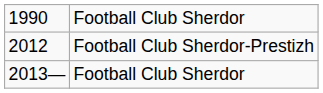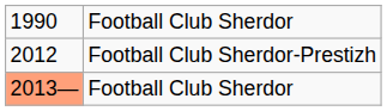row 3 | column 1: no background -> lightsalmon background
